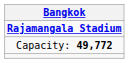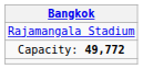row 2 | column 1: bold -> normal
